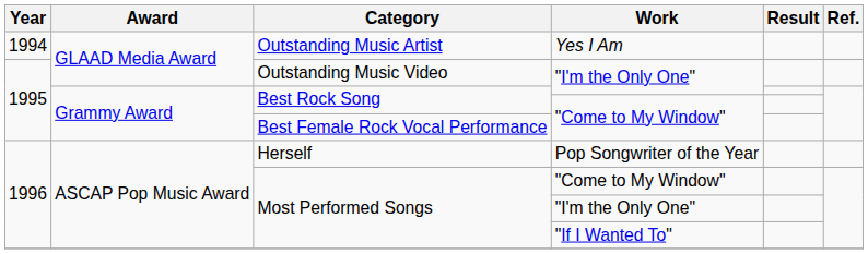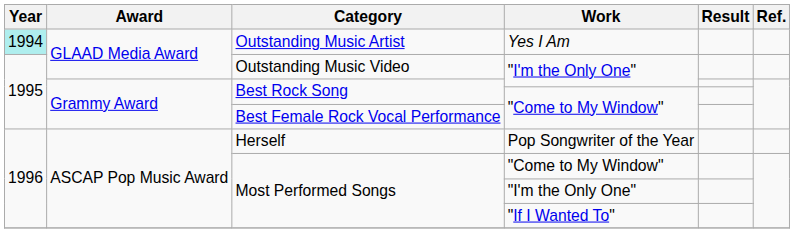Outstanding Music Artist | Year: no background -> paleturquoise background
